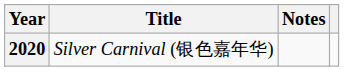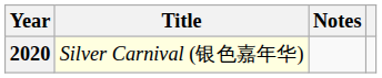2020 | Title: no background -> lightyellow background
